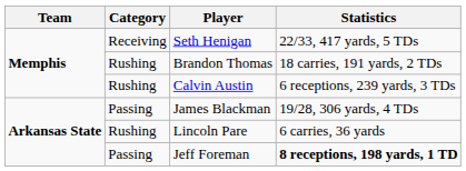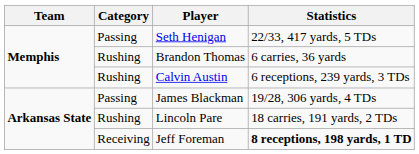Seth Henigan | Category: Receiving -> Passing
Brandon Thomas | Statistics: 18 carries, 191 yards, 2 TDs -> 6 carries, 36 yards
Lincoln Pare | Statistics: 6 carries, 36 yards -> 18 carries, 191 yards, 2 TDs
Jeff Foreman | Category: Passing -> Receiving
